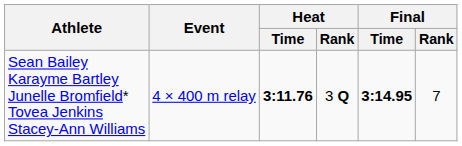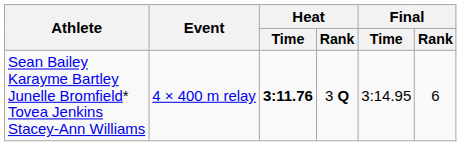row 3 | Final / Time: bold -> normal
row 3 | Final / Rank: 7 -> 6
